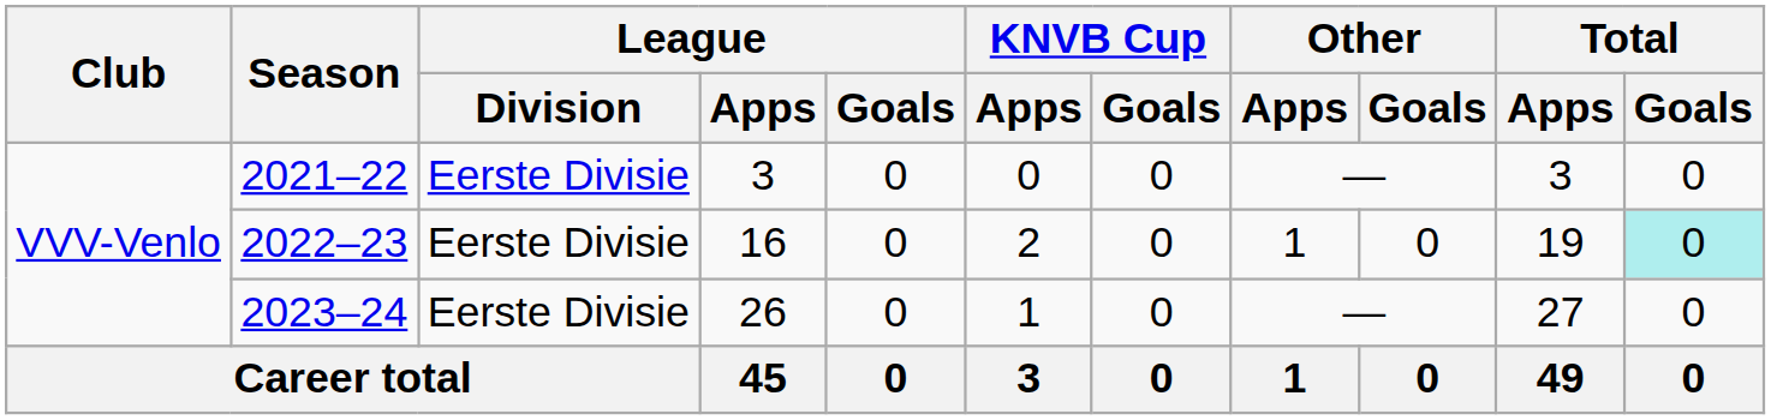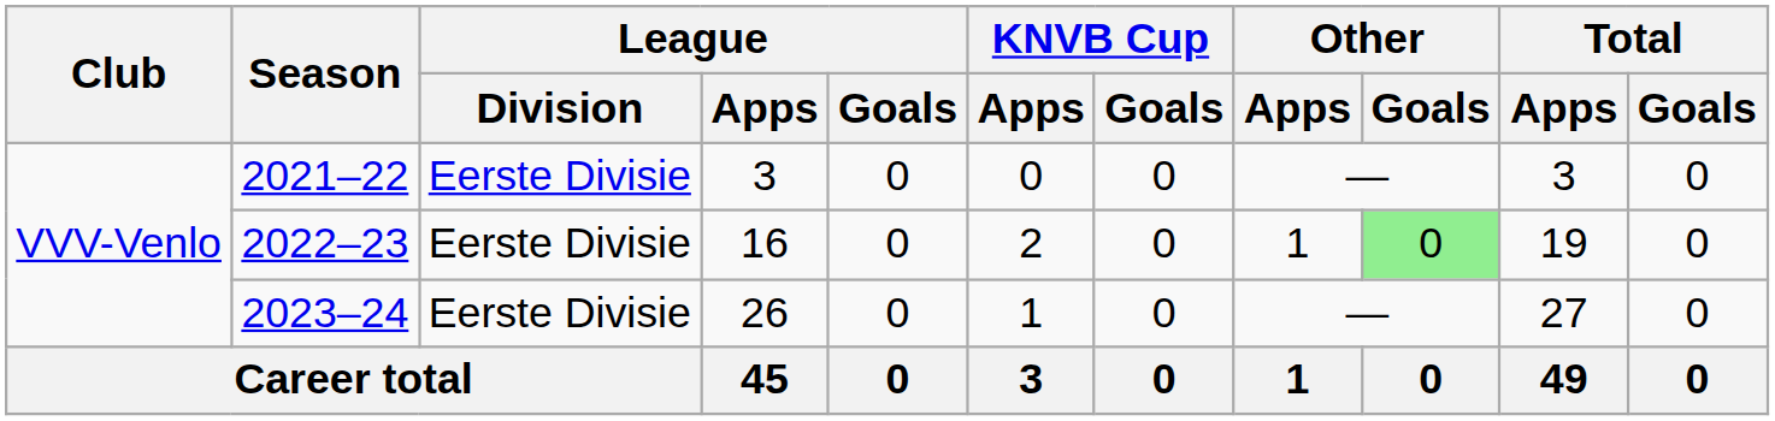2022–23 | Other / Goals: no background -> lightgreen background
2022–23 | Total / Goals: paleturquoise background -> no background
